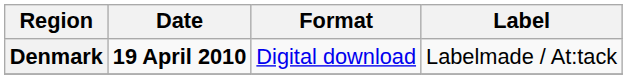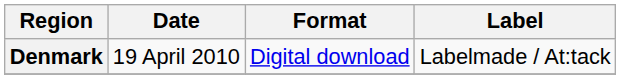Denmark | Date: bold -> normal
